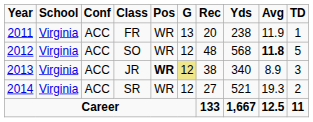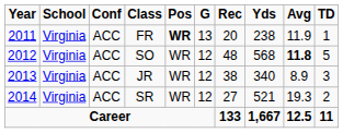FR | Pos: normal -> bold
JR | Pos: bold -> normal
JR | G: khaki background -> no background
